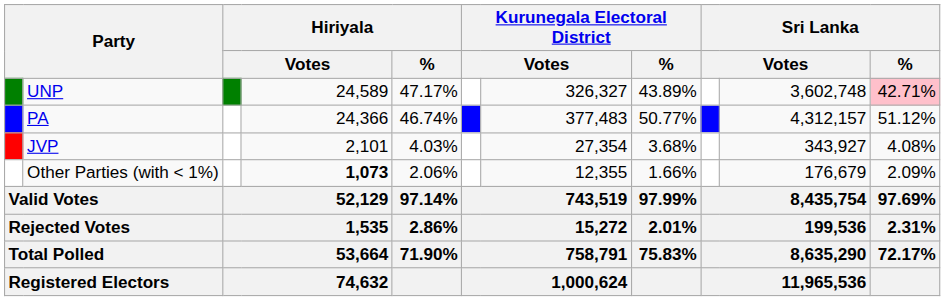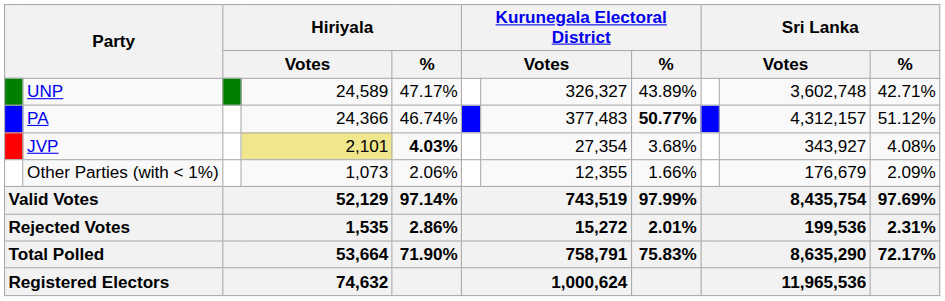UNP | Sri Lanka / %: pink background -> no background
PA | Kurunegala Electoral District / %: normal -> bold
JVP | column 4: no background -> khaki background
JVP | Hiriyala / %: normal -> bold
Other Parties (with < 1%) | column 4: bold -> normal
